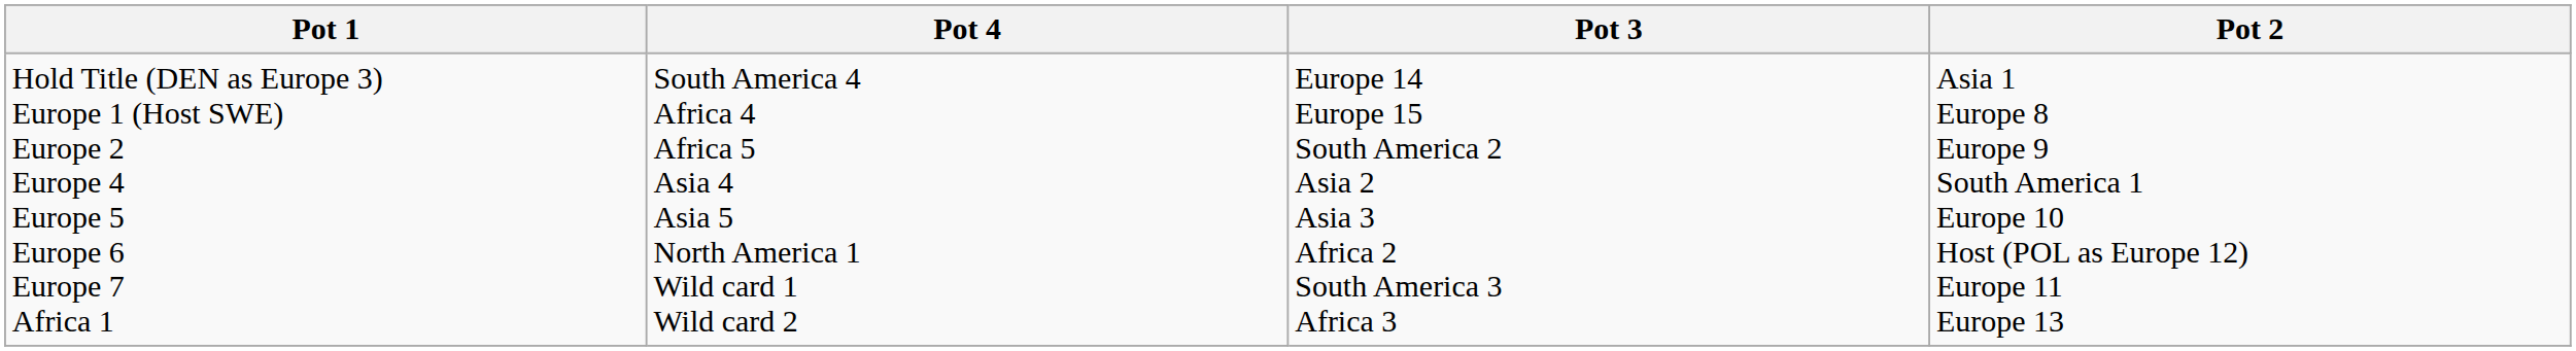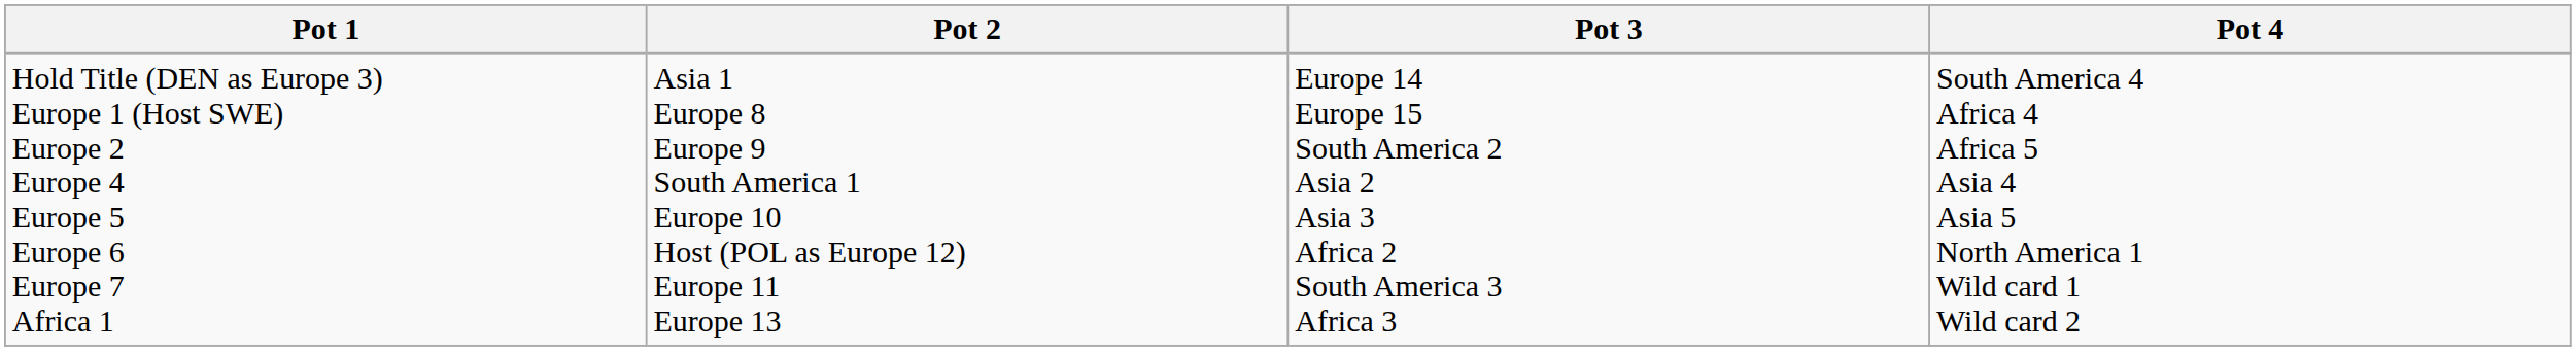columns swapped: Pot 2 <-> Pot 4
